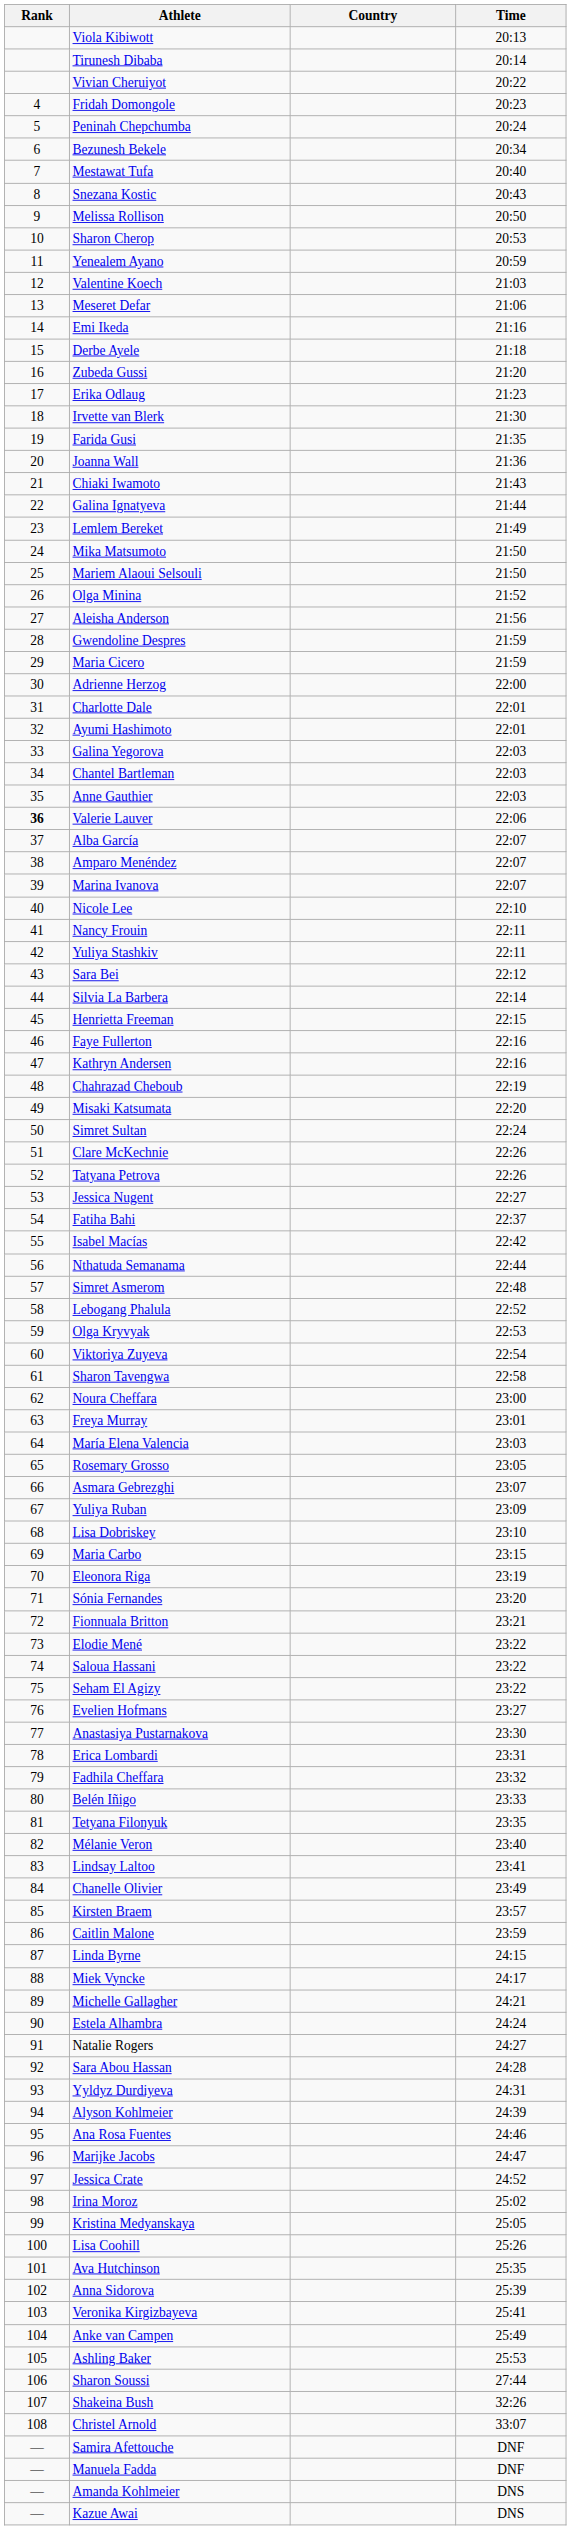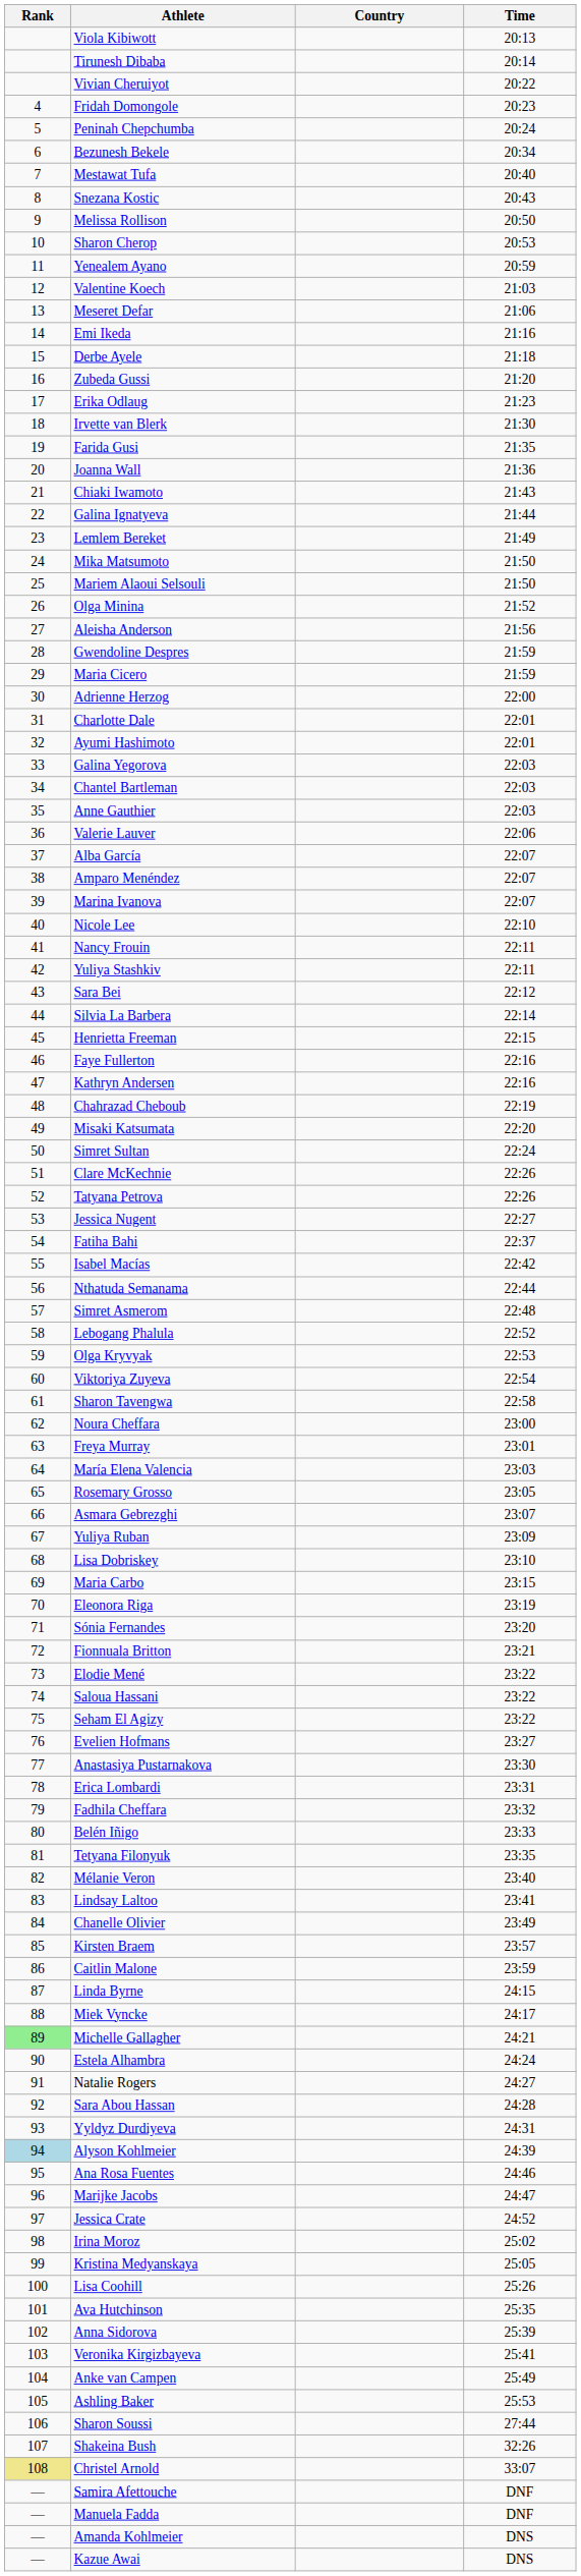Valerie Lauver | Rank: bold -> normal
Michelle Gallagher | Rank: no background -> lightgreen background
Alyson Kohlmeier | Rank: no background -> lightblue background
Christel Arnold | Rank: no background -> khaki background
